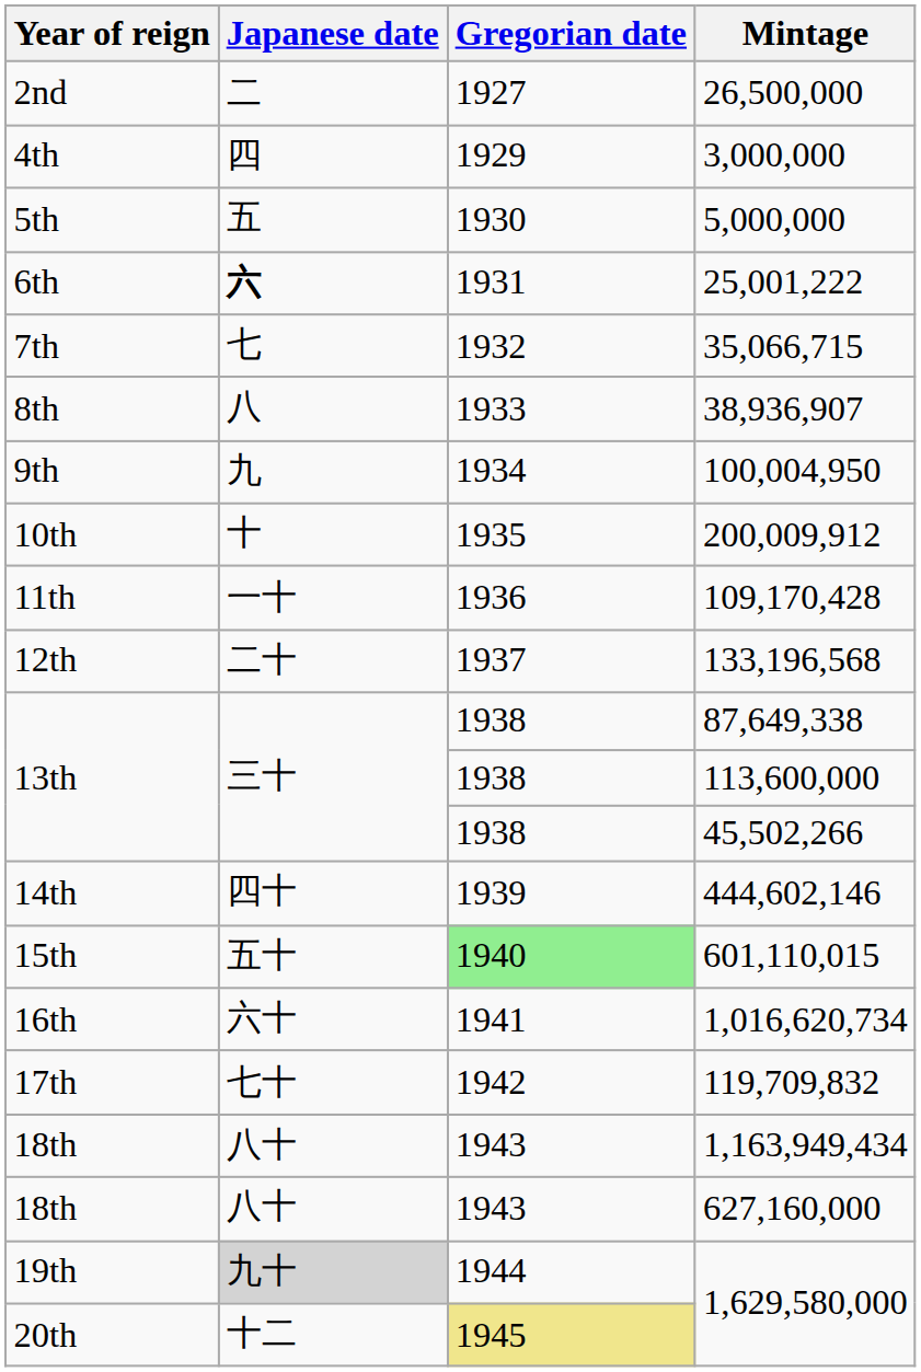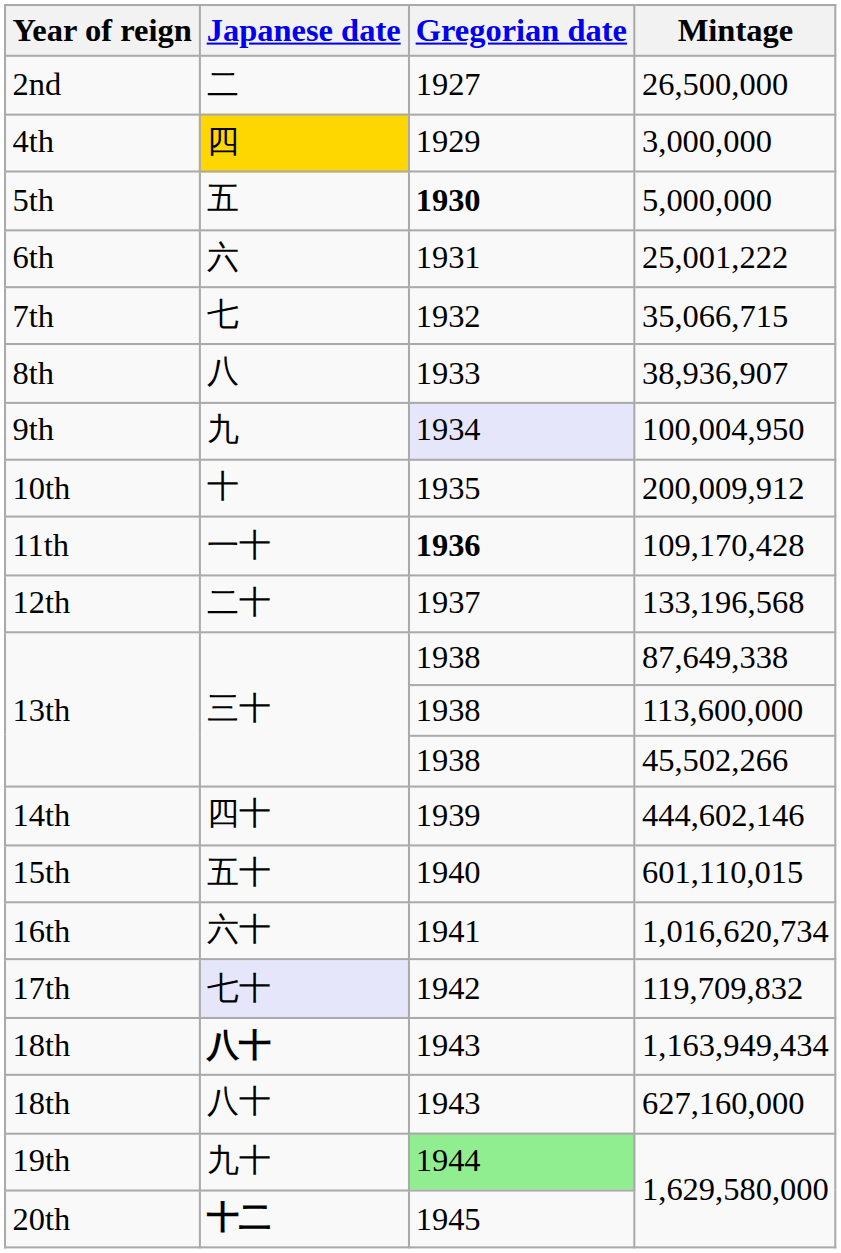3,000,000 | Japanese date: no background -> gold background
5,000,000 | Gregorian date: normal -> bold
25,001,222 | Japanese date: bold -> normal
100,004,950 | Gregorian date: no background -> lavender background
109,170,428 | Gregorian date: normal -> bold
601,110,015 | Gregorian date: lightgreen background -> no background
119,709,832 | Japanese date: no background -> lavender background
1,163,949,434 | Japanese date: normal -> bold
19th / 1,629,580,000 | Japanese date: lightgrey background -> no background
19th / 1,629,580,000 | Gregorian date: no background -> lightgreen background
20th / 1,629,580,000 | Japanese date: normal -> bold
20th / 1,629,580,000 | Gregorian date: khaki background -> no background
